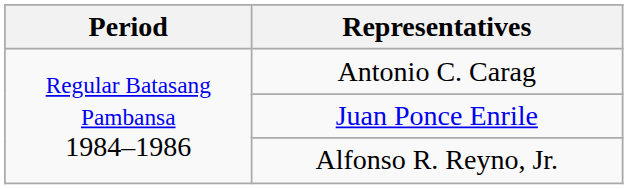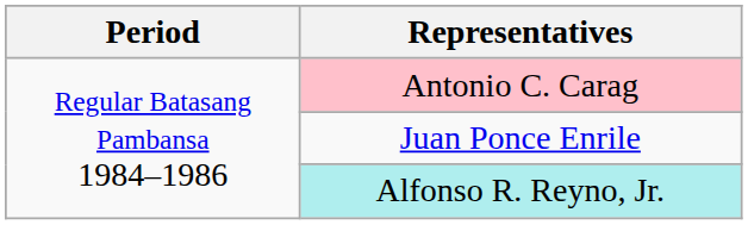Antonio C. Carag | Representatives: no background -> pink background
Alfonso R. Reyno, Jr. | Representatives: no background -> paleturquoise background
